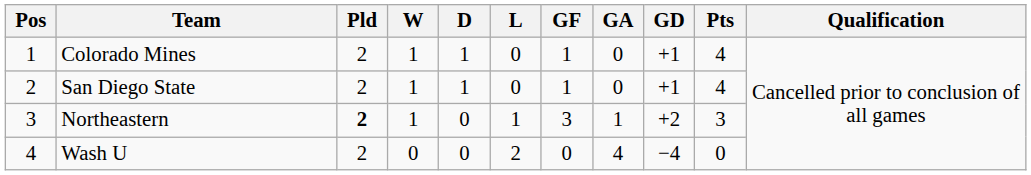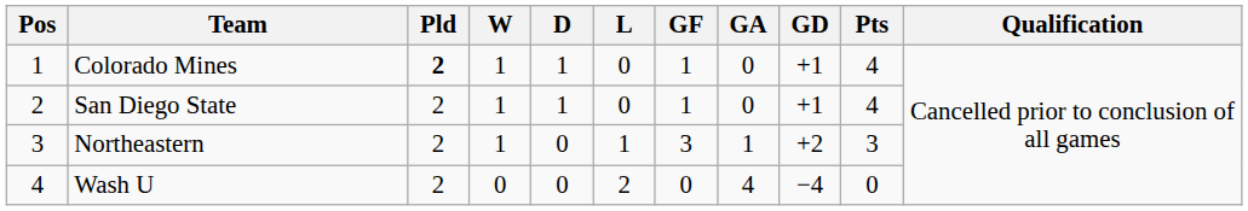Colorado Mines | Pld: normal -> bold
Northeastern | Pld: bold -> normal
